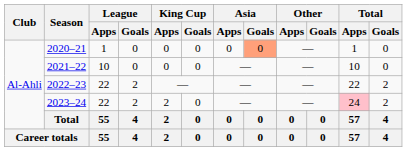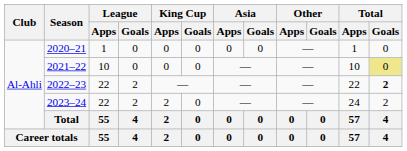2020–21 | Asia / Goals: lightsalmon background -> no background
2021–22 | Total / Goals: no background -> khaki background
2022–23 | Total / Goals: normal -> bold
2023–24 | Total / Apps: pink background -> no background
